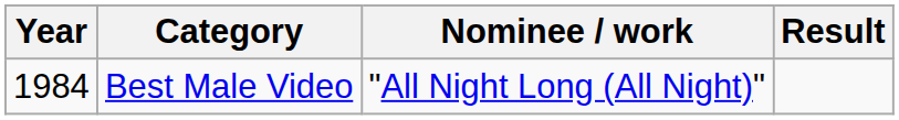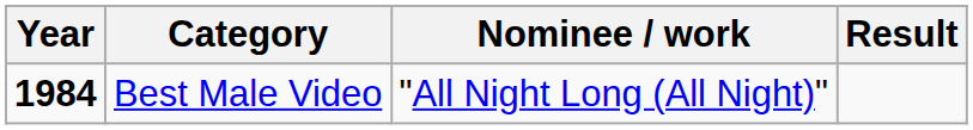row 2 | Year: normal -> bold
